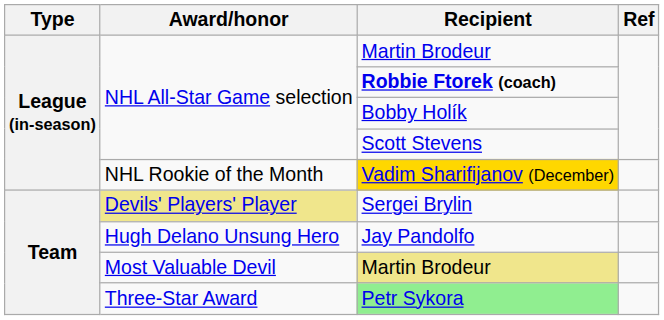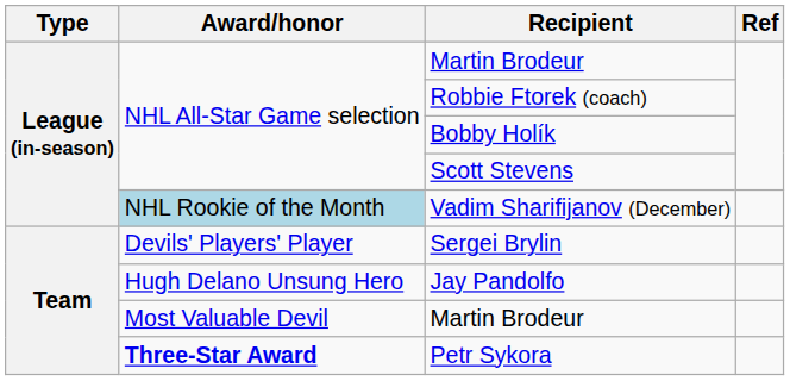Robbie Ftorek (coach) | Recipient: bold -> normal
Vadim Sharifijanov (December) | Award/honor: no background -> lightblue background
Vadim Sharifijanov (December) | Recipient: gold background -> no background
Sergei Brylin | Award/honor: khaki background -> no background
Most Valuable Devil / Martin Brodeur | Recipient: khaki background -> no background
Petr Sykora | Award/honor: normal -> bold
Petr Sykora | Recipient: lightgreen background -> no background
